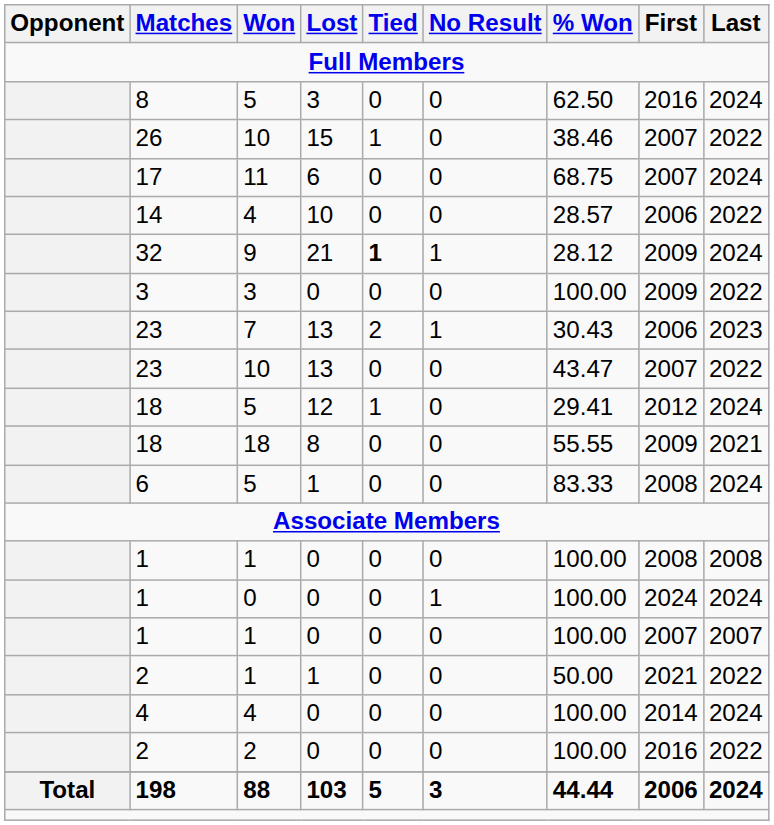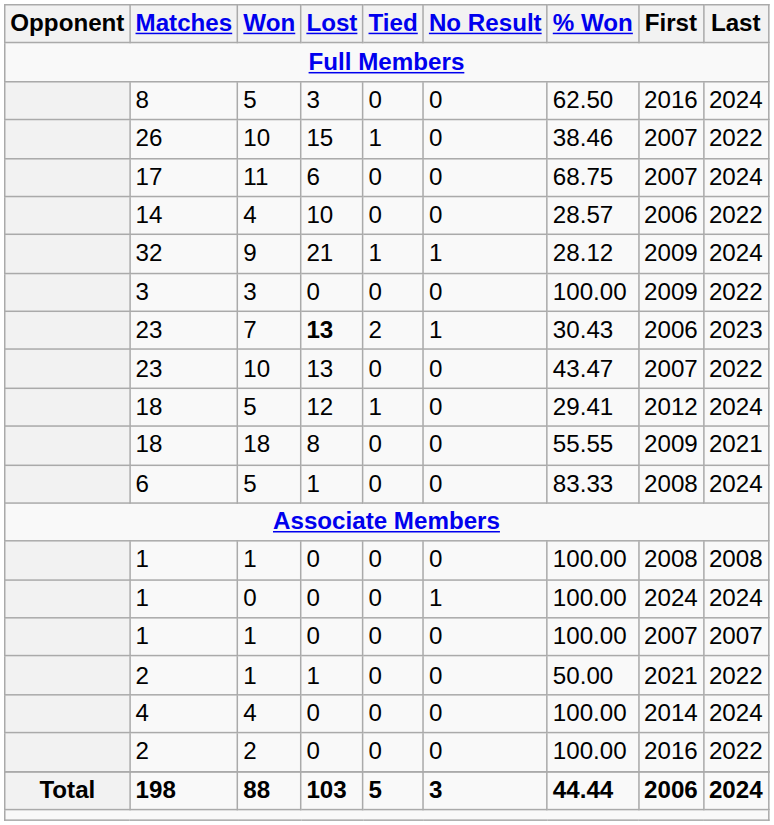32 | Tied: bold -> normal
23 / 7 | Lost: normal -> bold
